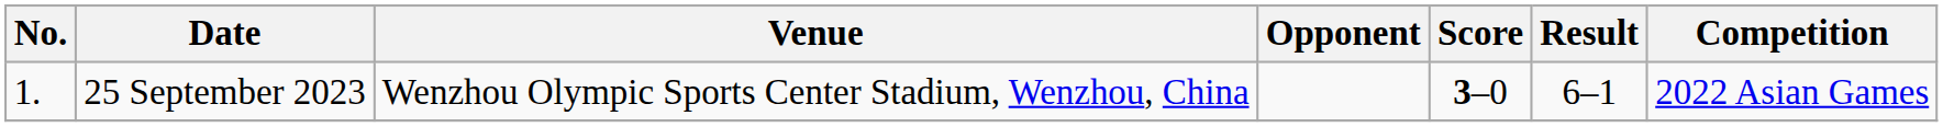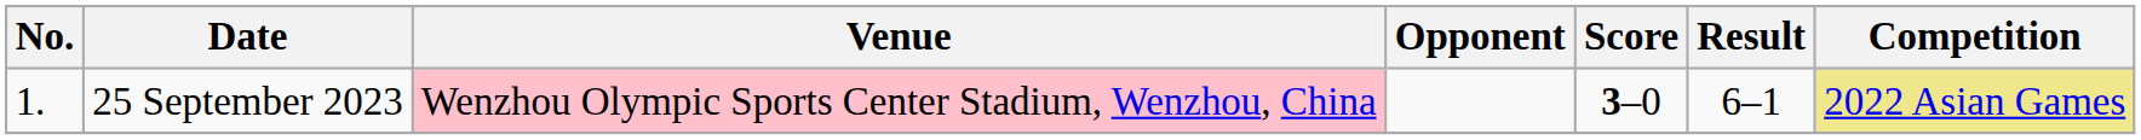25 September 2023 | Venue: no background -> pink background
25 September 2023 | Competition: no background -> khaki background
